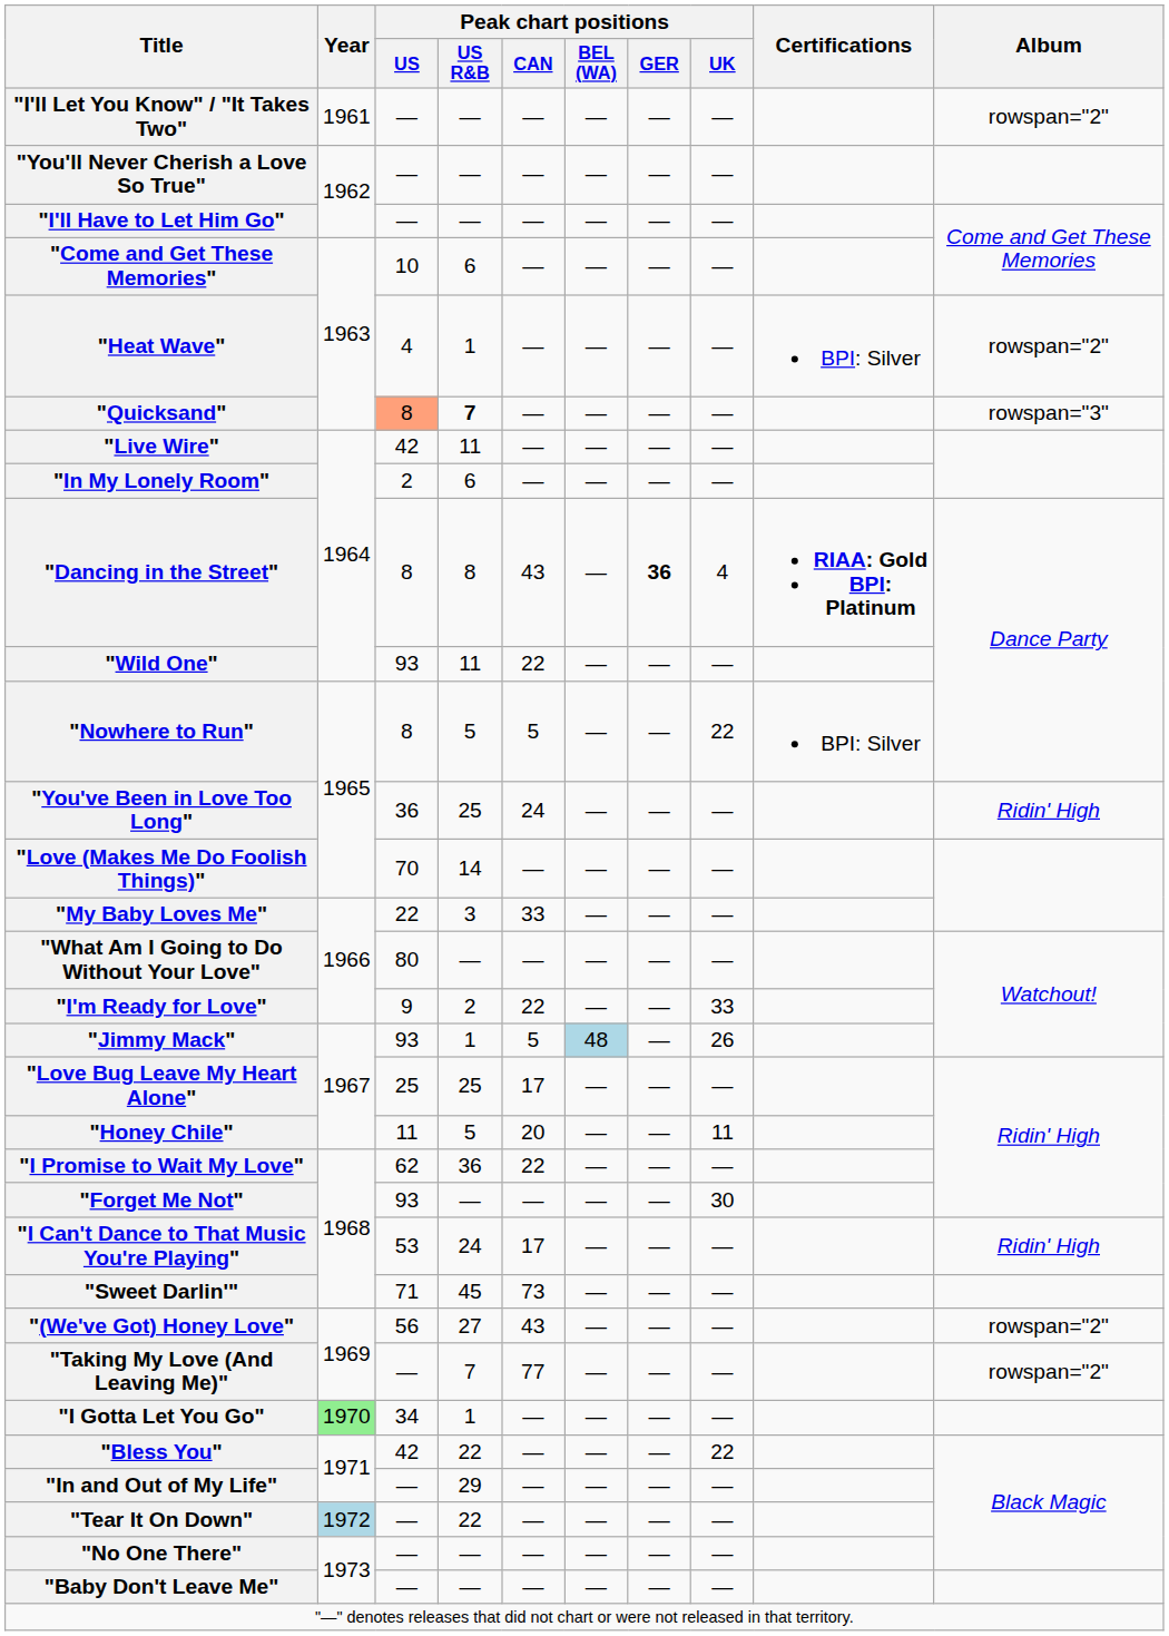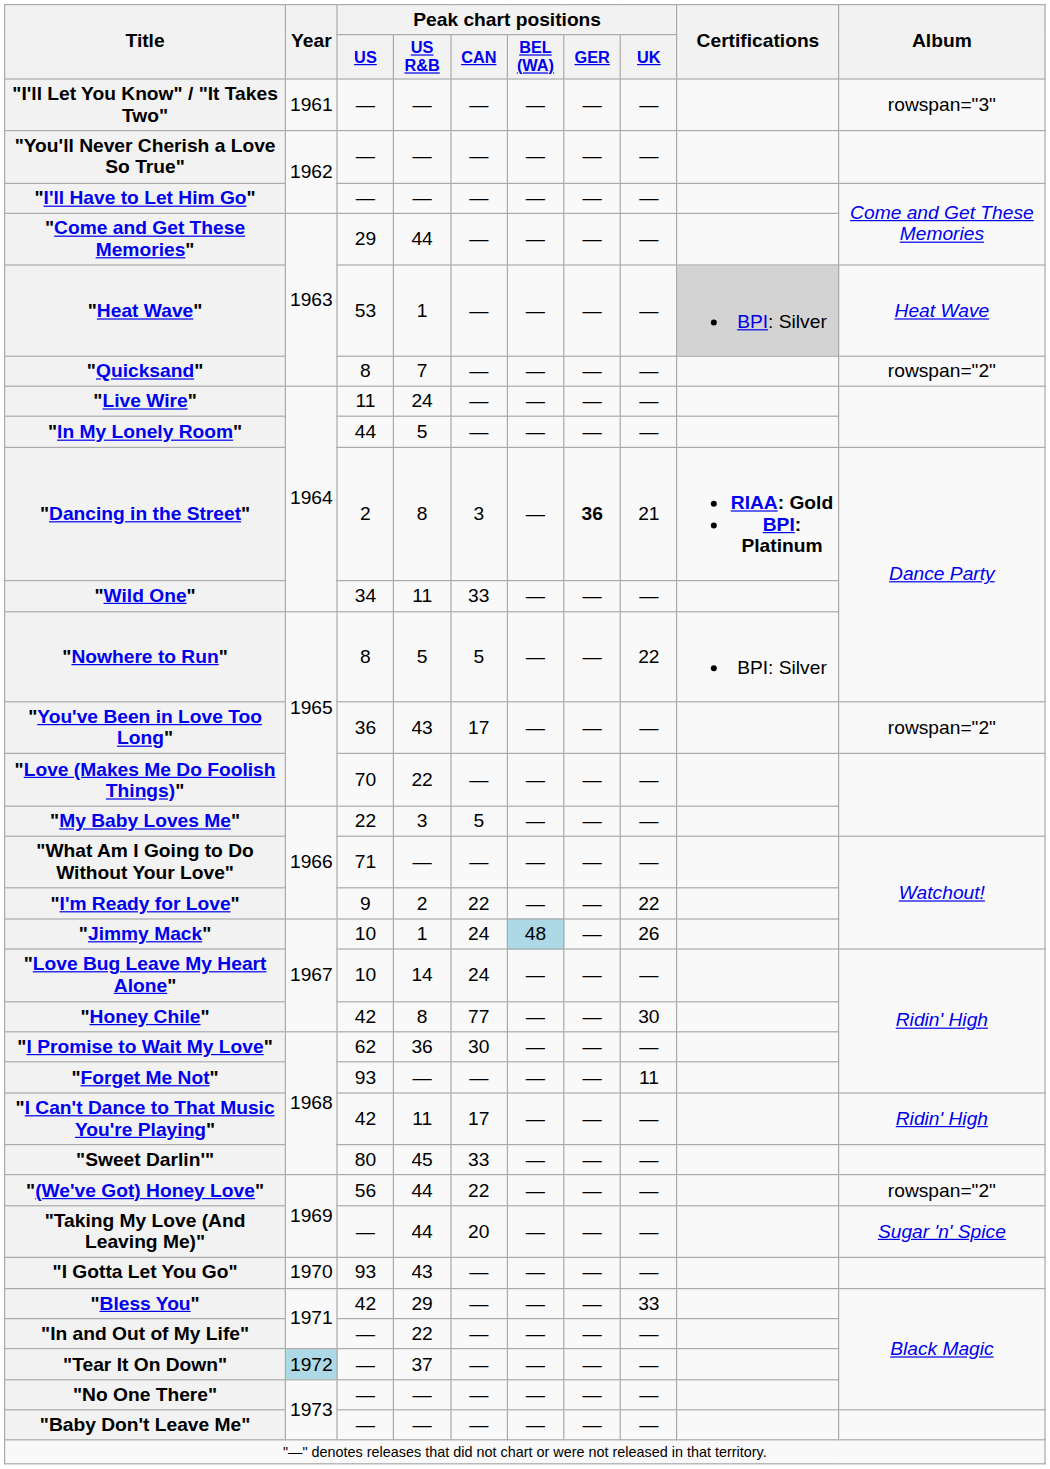"I'll Let You Know" / "It Takes Two" | Album: rowspan="2" -> rowspan="3"
"Come and Get These Memories" | Peak chart positions / US: 10 -> 29
"Come and Get These Memories" | Peak chart positions / US R&B: 6 -> 44
"Heat Wave" | Peak chart positions / US: 4 -> 53
"Heat Wave" | Certifications: no background -> lightgrey background
"Heat Wave" | Album: rowspan="2" -> Heat Wave
"Quicksand" | Peak chart positions / US: lightsalmon background -> no background
"Quicksand" | Peak chart positions / US R&B: bold -> normal
"Quicksand" | Album: rowspan="3" -> rowspan="2"
"Live Wire" | Peak chart positions / US: 42 -> 11
"Live Wire" | Peak chart positions / US R&B: 11 -> 24
"In My Lonely Room" | Peak chart positions / US: 2 -> 44
"In My Lonely Room" | Peak chart positions / US R&B: 6 -> 5
"Dancing in the Street" | Peak chart positions / US: 8 -> 2
"Dancing in the Street" | Peak chart positions / CAN: 43 -> 3
"Dancing in the Street" | Peak chart positions / UK: 4 -> 21
"Wild One" | Peak chart positions / US: 93 -> 34
"Wild One" | Peak chart positions / CAN: 22 -> 33
"You've Been in Love Too Long" | Peak chart positions / US R&B: 25 -> 43
"You've Been in Love Too Long" | Peak chart positions / CAN: 24 -> 17
"You've Been in Love Too Long" | Album: Ridin' High -> rowspan="2"
"Love (Makes Me Do Foolish Things)" | Peak chart positions / US R&B: 14 -> 22
"My Baby Loves Me" | Peak chart positions / CAN: 33 -> 5
"What Am I Going to Do Without Your Love" | Peak chart positions / US: 80 -> 71
"I'm Ready for Love" | Peak chart positions / UK: 33 -> 22
"Jimmy Mack" | Peak chart positions / US: 93 -> 10
"Jimmy Mack" | Peak chart positions / CAN: 5 -> 24
"Love Bug Leave My Heart Alone" | Peak chart positions / US: 25 -> 10
"Love Bug Leave My Heart Alone" | Peak chart positions / US R&B: 25 -> 14
"Love Bug Leave My Heart Alone" | Peak chart positions / CAN: 17 -> 24
"Honey Chile" | Peak chart positions / US: 11 -> 42
"Honey Chile" | Peak chart positions / US R&B: 5 -> 8
"Honey Chile" | Peak chart positions / CAN: 20 -> 77
"Honey Chile" | Peak chart positions / UK: 11 -> 30
"I Promise to Wait My Love" | Peak chart positions / CAN: 22 -> 30
"Forget Me Not" | Peak chart positions / UK: 30 -> 11
"I Can't Dance to That Music You're Playing" | Peak chart positions / US: 53 -> 42
"I Can't Dance to That Music You're Playing" | Peak chart positions / US R&B: 24 -> 11
"Sweet Darlin'" | Peak chart positions / US: 71 -> 80
"Sweet Darlin'" | Peak chart positions / CAN: 73 -> 33
"(We've Got) Honey Love" | Peak chart positions / US R&B: 27 -> 44
"(We've Got) Honey Love" | Peak chart positions / CAN: 43 -> 22
"Taking My Love (And Leaving Me)" | Peak chart positions / US R&B: 7 -> 44
"Taking My Love (And Leaving Me)" | Peak chart positions / CAN: 77 -> 20
"Taking My Love (And Leaving Me)" | Album: rowspan="2" -> Sugar 'n' Spice
"I Gotta Let You Go" | Year: lightgreen background -> no background
"I Gotta Let You Go" | Peak chart positions / US: 34 -> 93
"I Gotta Let You Go" | Peak chart positions / US R&B: 1 -> 43
"Bless You" | Peak chart positions / US R&B: 22 -> 29
"Bless You" | Peak chart positions / UK: 22 -> 33
"In and Out of My Life" | Peak chart positions / US R&B: 29 -> 22
"Tear It On Down" | Peak chart positions / US R&B: 22 -> 37
